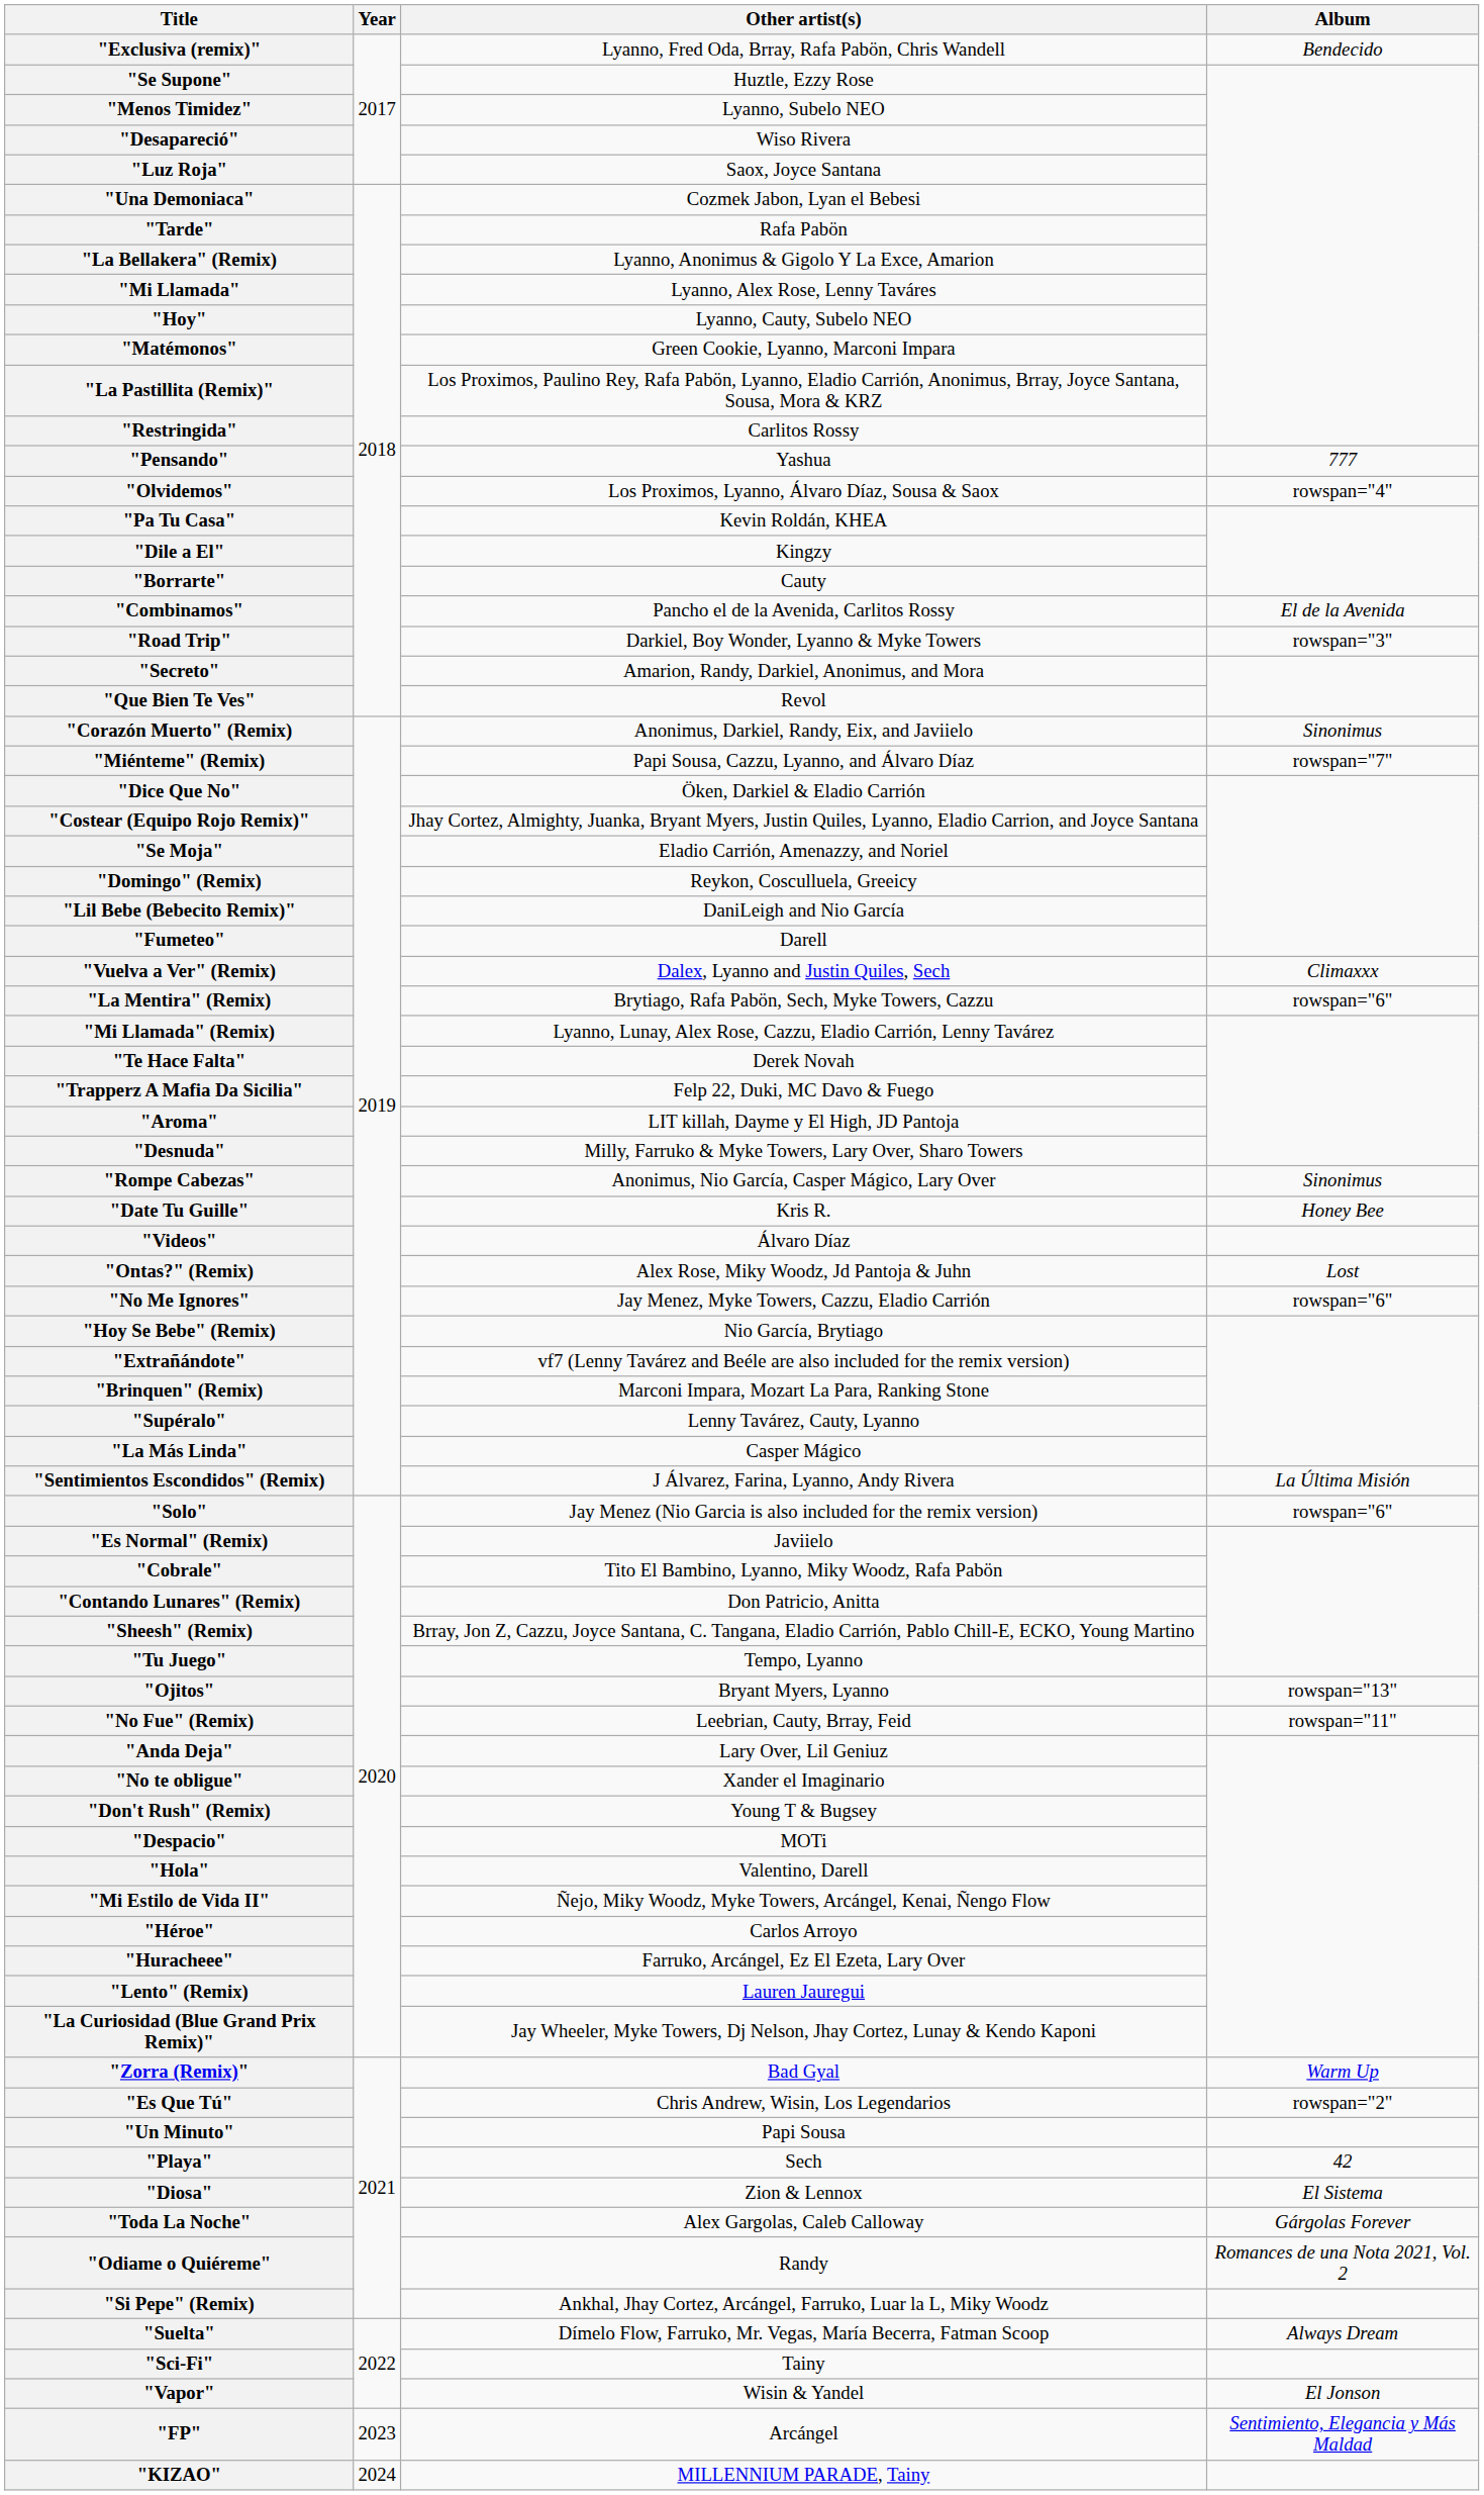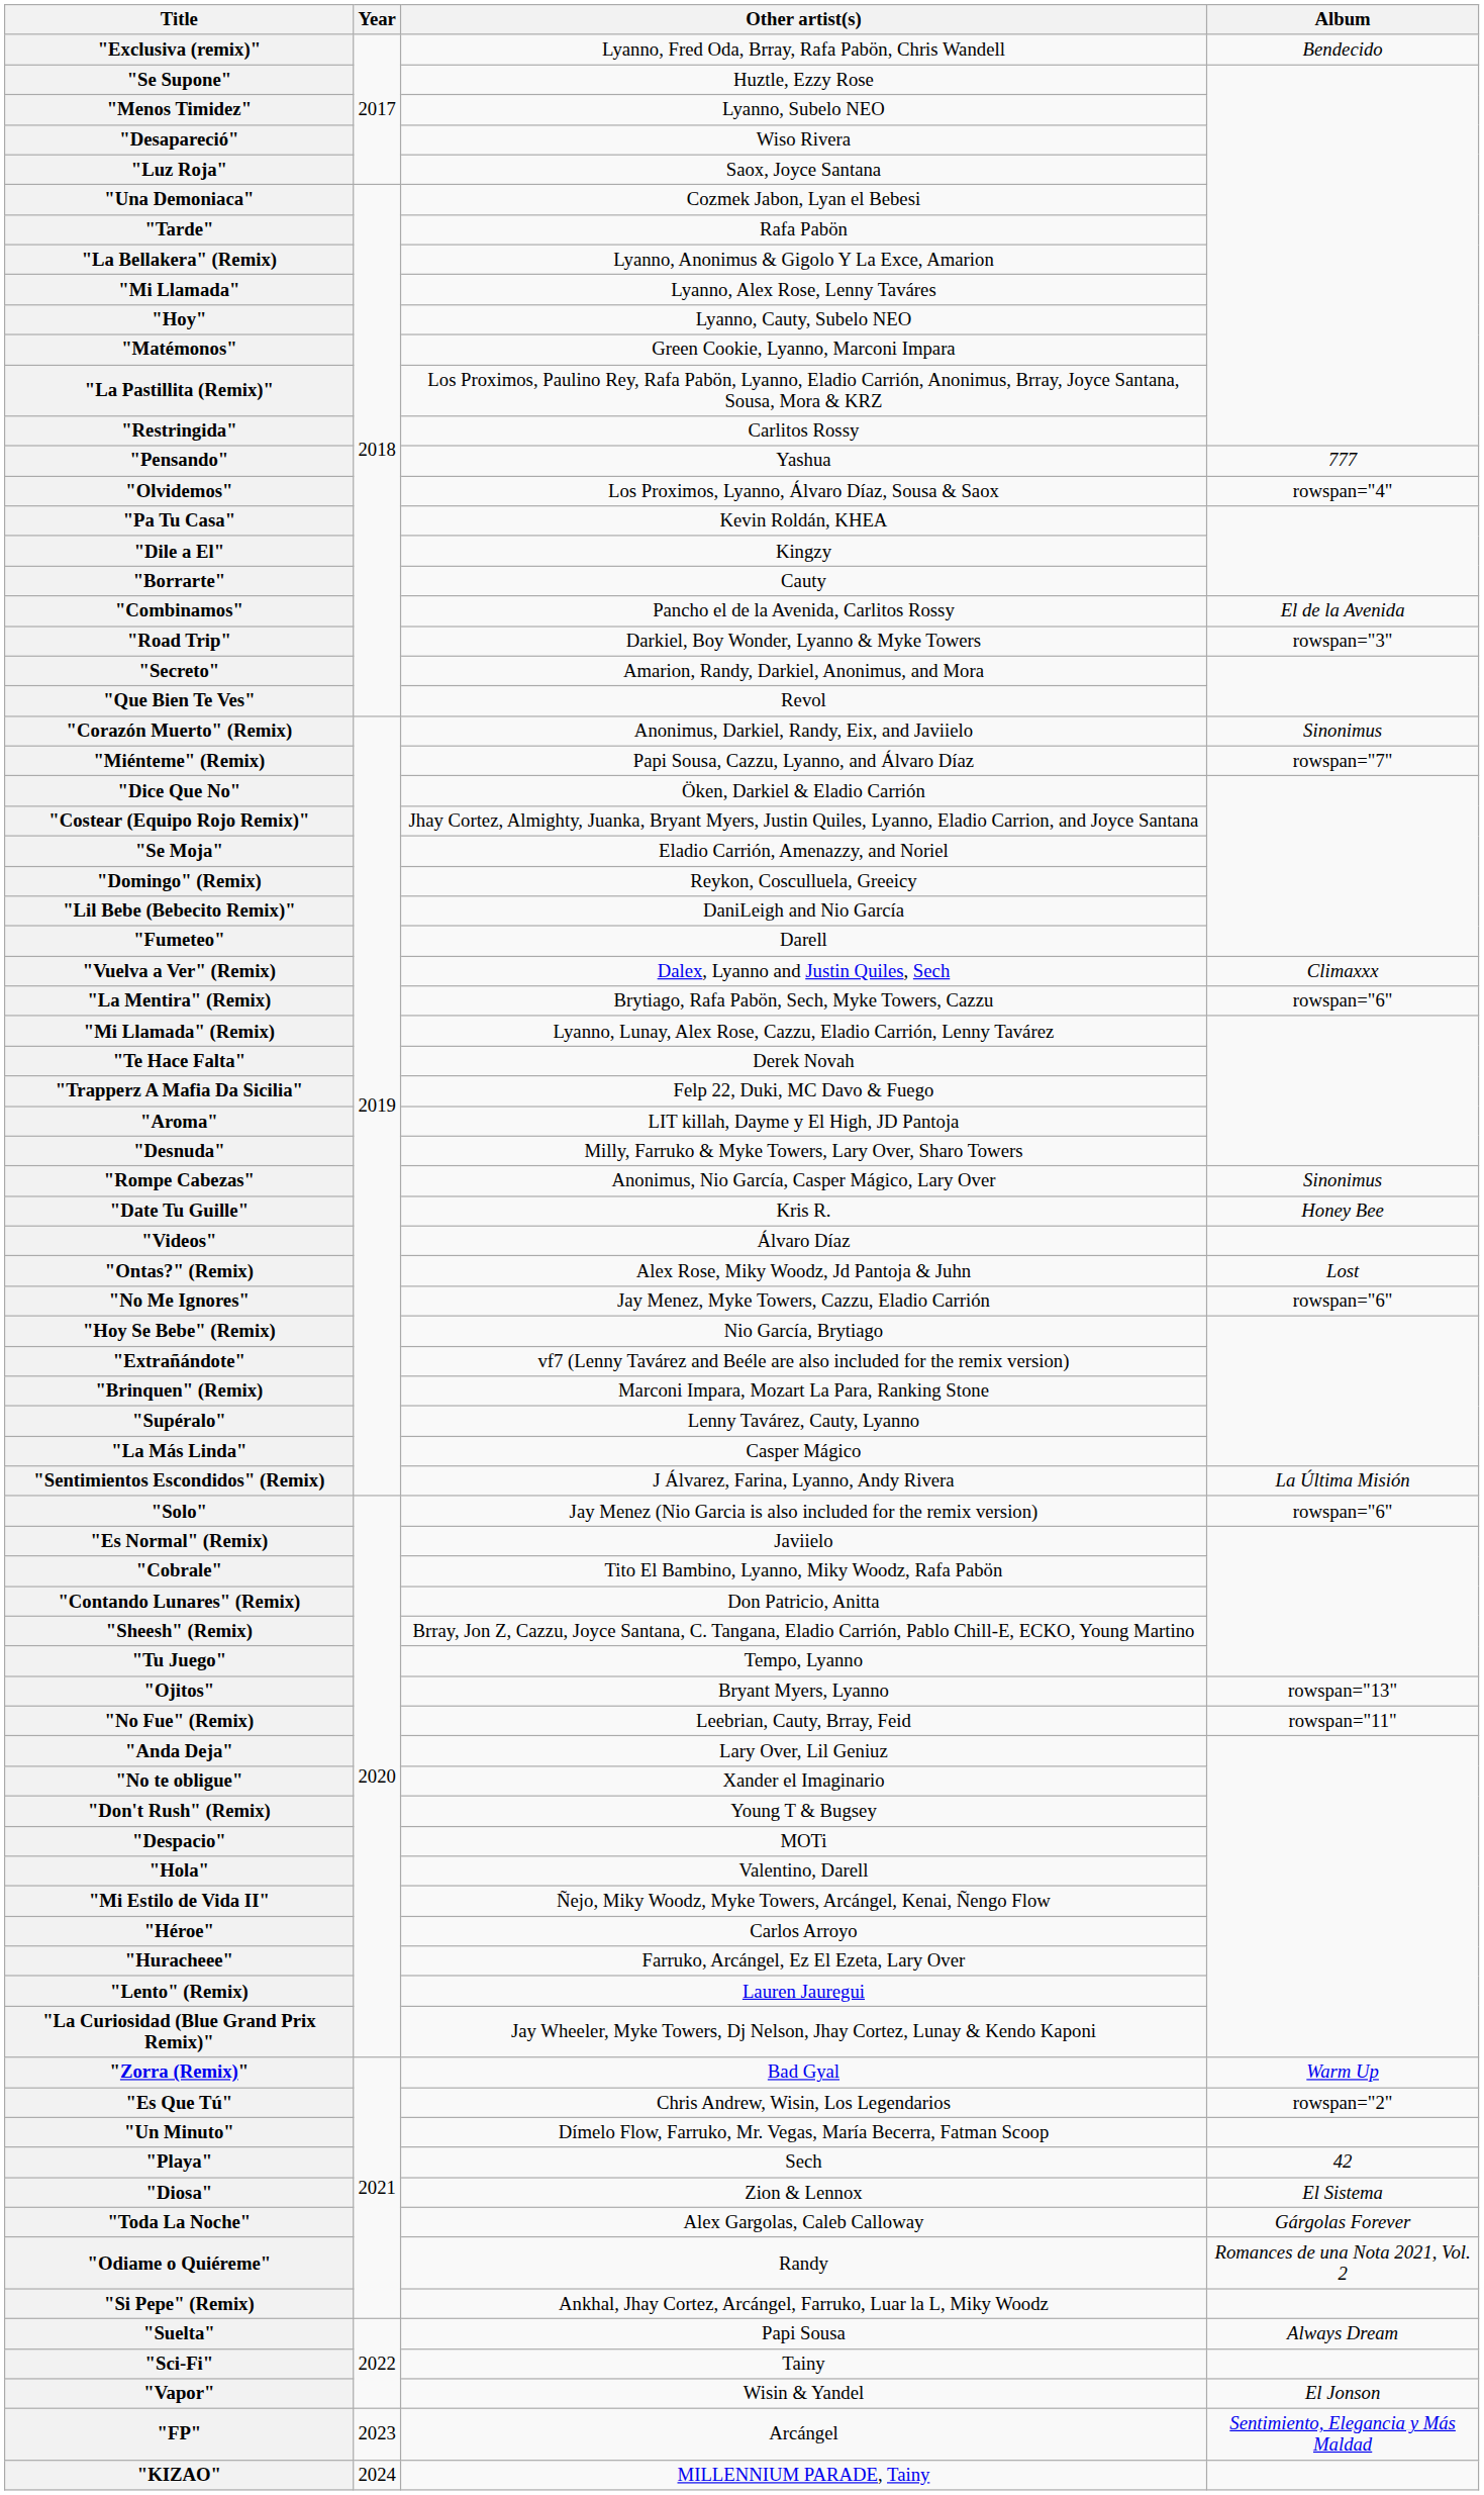"Un Minuto" | Other artist(s): Papi Sousa -> Dímelo Flow, Farruko, Mr. Vegas, María Becerra, Fatman Scoop
"Suelta" | Other artist(s): Dímelo Flow, Farruko, Mr. Vegas, María Becerra, Fatman Scoop -> Papi Sousa
